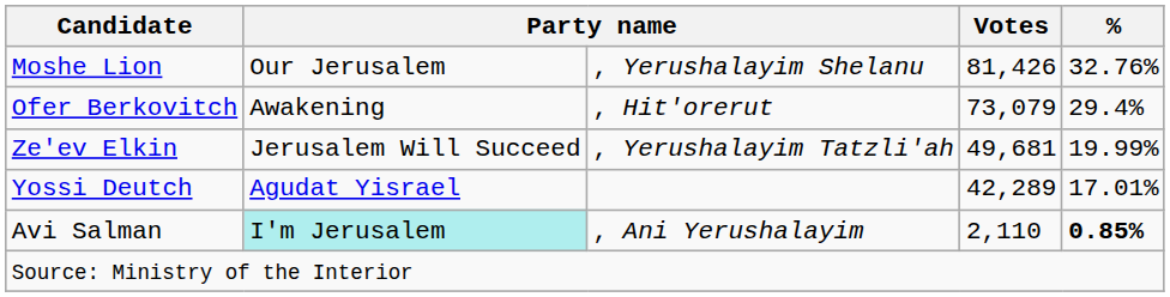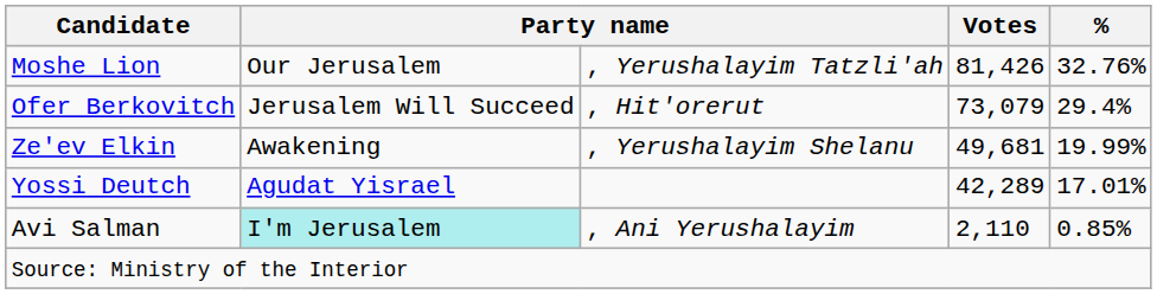Moshe Lion | column 3: , Yerushalayim Shelanu -> , Yerushalayim Tatzli'ah
Ofer Berkovitch | column 2: Awakening -> Jerusalem Will Succeed
Ze'ev Elkin | column 2: Jerusalem Will Succeed -> Awakening
Ze'ev Elkin | column 3: , Yerushalayim Tatzli'ah -> , Yerushalayim Shelanu
Avi Salman | %: bold -> normal
